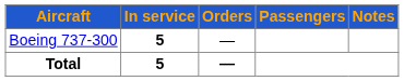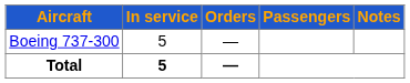Boeing 737-300 | In service: bold -> normal
